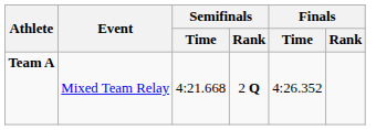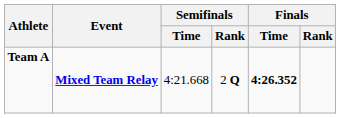Team A | Event: normal -> bold
Team A | Finals / Time: normal -> bold
